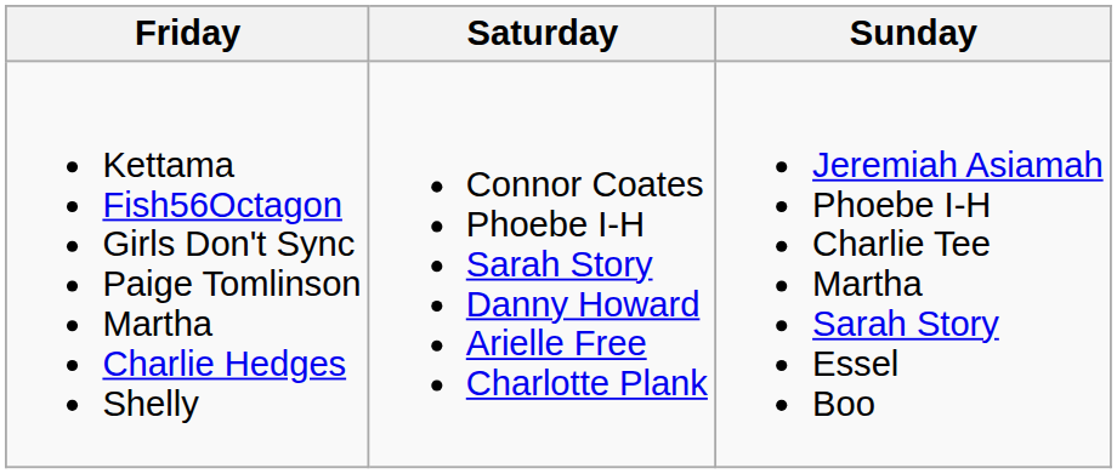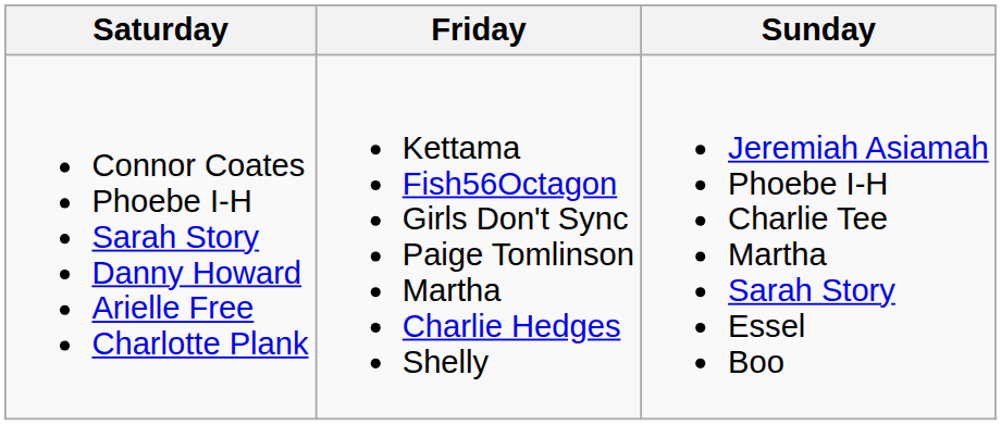columns swapped: Friday <-> Saturday
